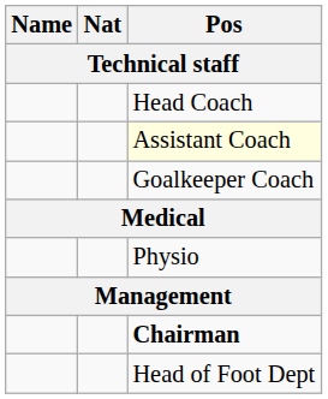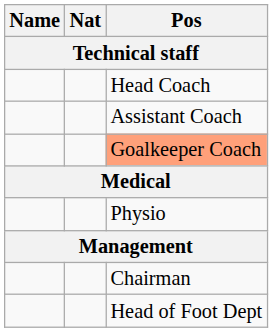Assistant Coach | Pos: lightyellow background -> no background
Goalkeeper Coach | Pos: no background -> lightsalmon background
Chairman | Pos: bold -> normal
